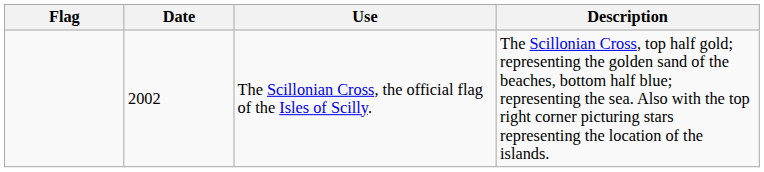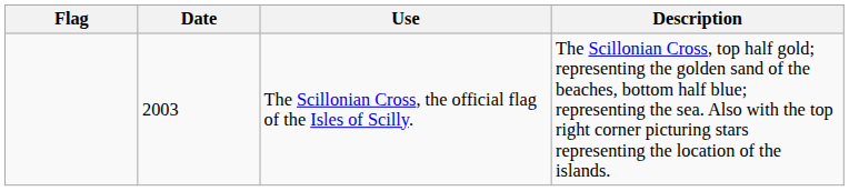row 2 | Date: 2002 -> 2003
